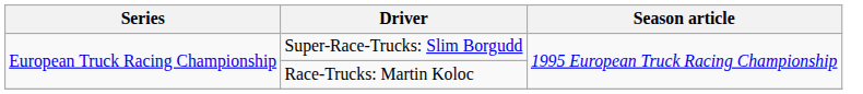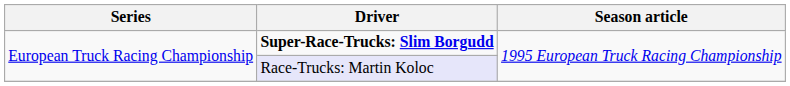Super-Race-Trucks: Slim Borgudd | Driver: normal -> bold
Race-Trucks: Martin Koloc | Driver: no background -> lavender background
